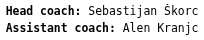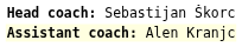row 2 | column 1: no background -> lightyellow background
